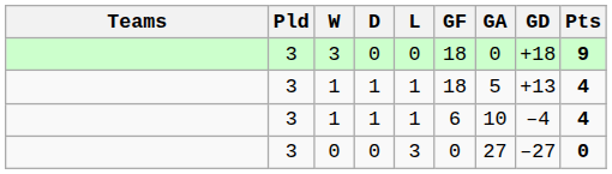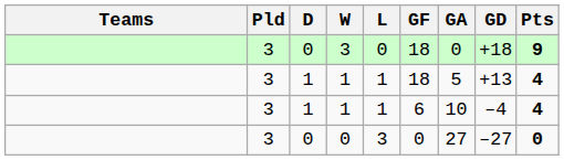columns swapped: W <-> D
